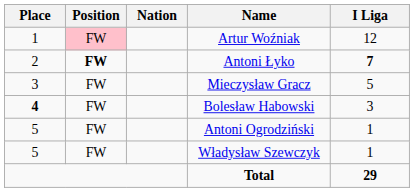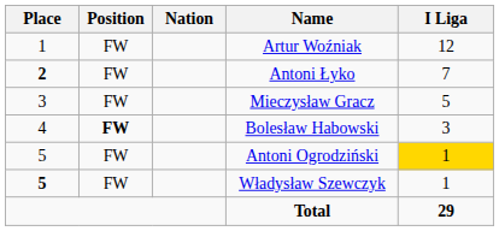Artur Woźniak | Position: pink background -> no background
Antoni Łyko | Place: normal -> bold
Antoni Łyko | Position: bold -> normal
Antoni Łyko | I Liga: bold -> normal
Bolesław Habowski | Place: bold -> normal
Bolesław Habowski | Position: normal -> bold
Antoni Ogrodziński | I Liga: no background -> gold background
Władysław Szewczyk | Place: normal -> bold
